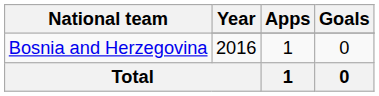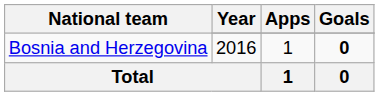2016 | Goals: normal -> bold
